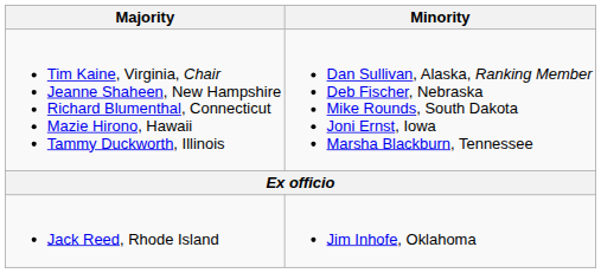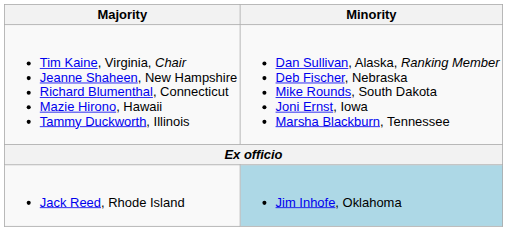Jack Reed, Rhode Island | Minority: no background -> lightblue background
